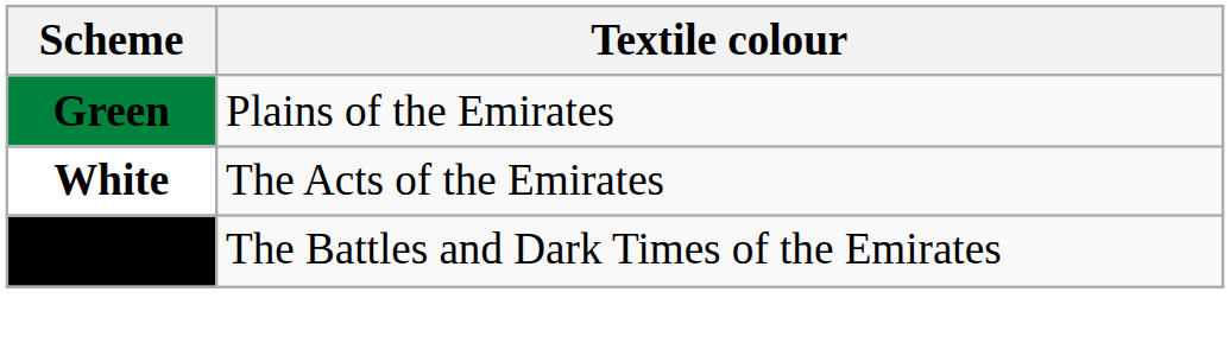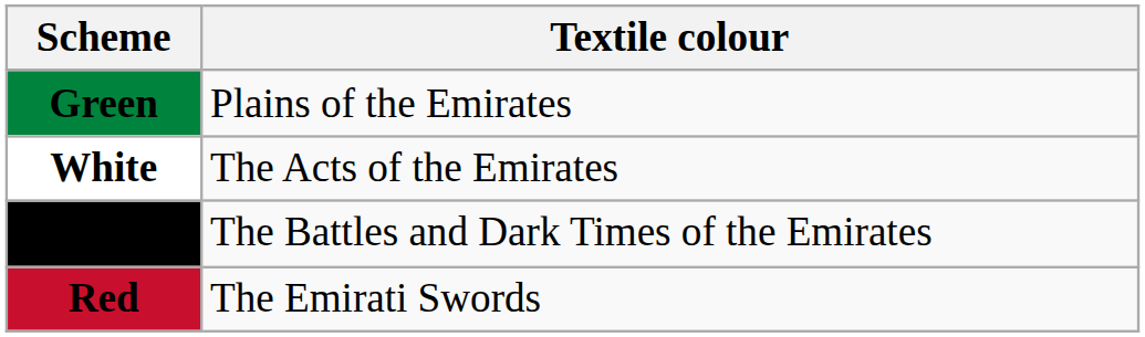+ row: Red | The Emirati Swords
